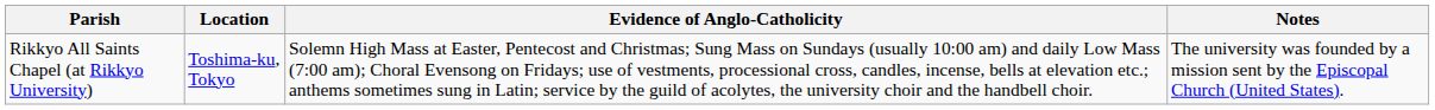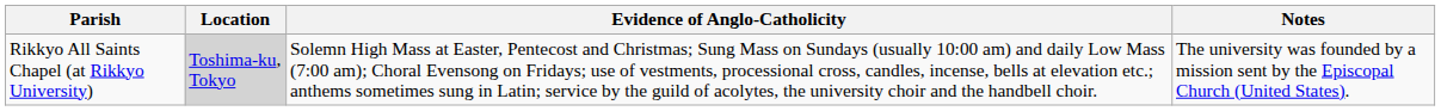row 2 | Location: no background -> lightgrey background
